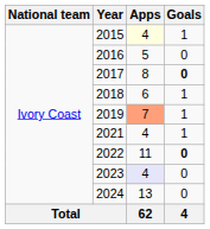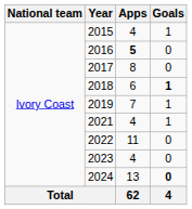2015 | Apps: lightyellow background -> no background
2016 | Apps: normal -> bold
2017 | Goals: bold -> normal
2018 | Goals: normal -> bold
2019 | Apps: lightsalmon background -> no background
2022 | Goals: bold -> normal
2023 | Apps: lavender background -> no background
2024 | Goals: normal -> bold
